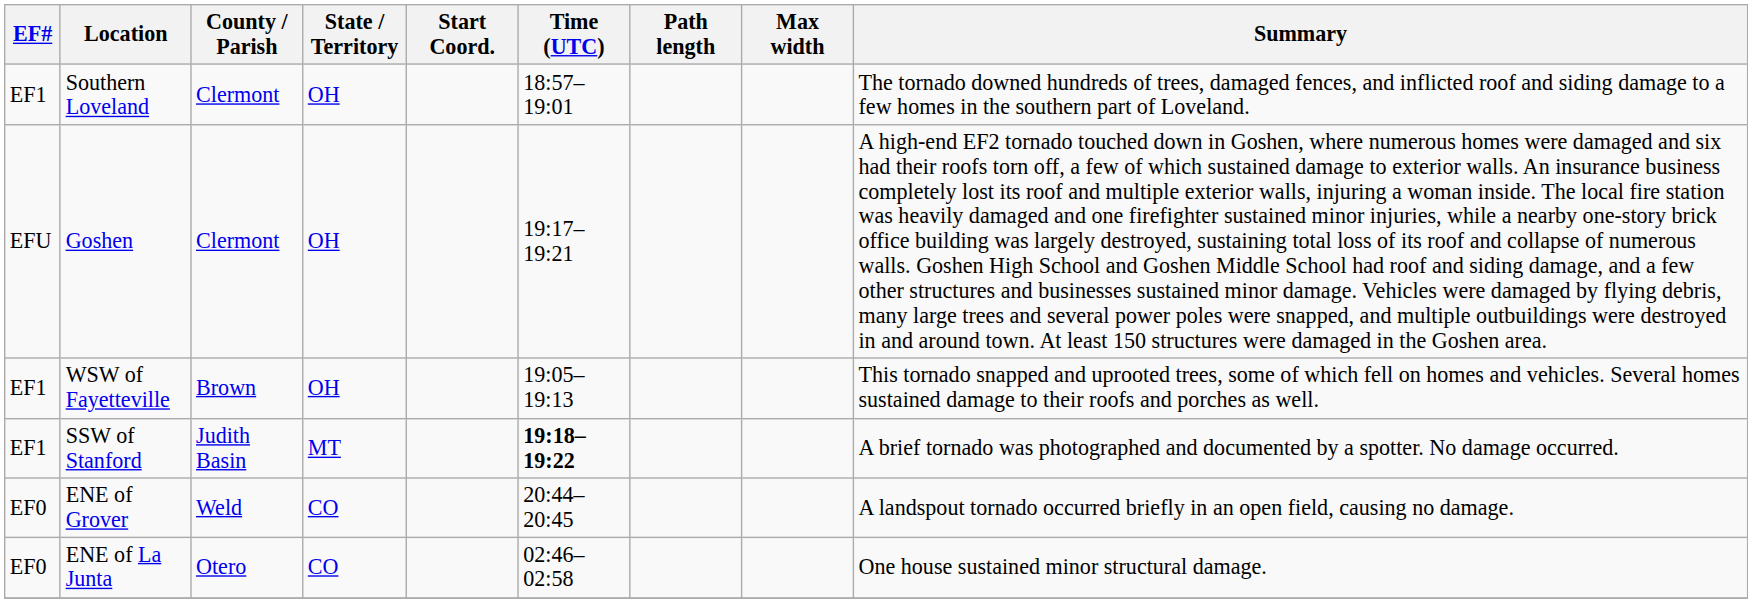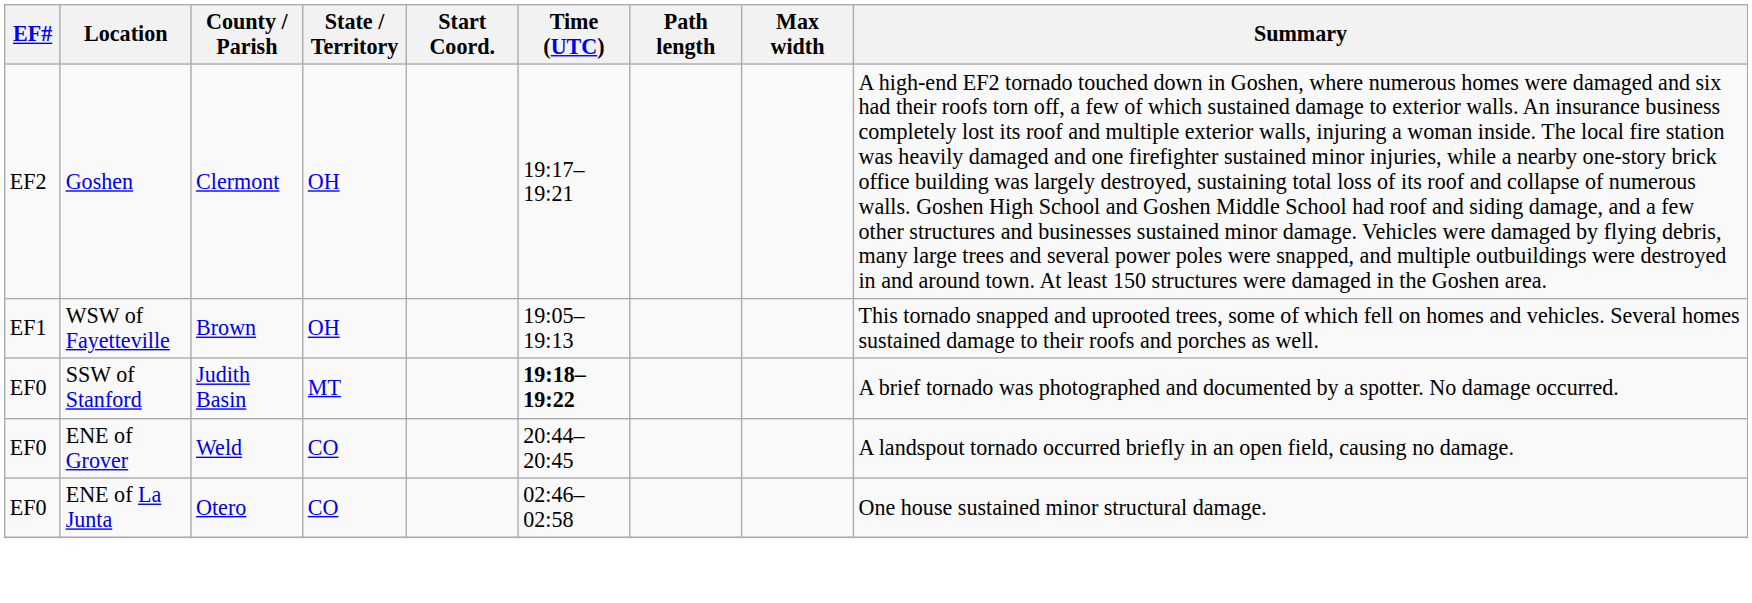- row: EF1 | Southern Loveland | Clermont | OH | 18:57–19:01 | The tornado downed hundreds of trees, damaged fences, and inflicted roof and siding damage to a few homes in the southern part of Loveland.
Goshen | EF#: EFU -> EF2
SSW of Stanford | EF#: EF1 -> EF0
